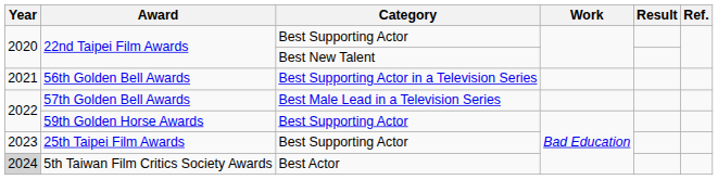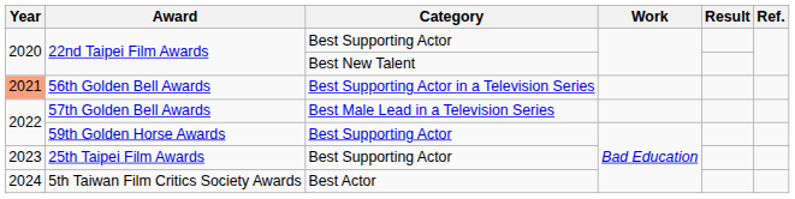56th Golden Bell Awards | Year: no background -> lightsalmon background
5th Taiwan Film Critics Society Awards | Year: lightgrey background -> no background
